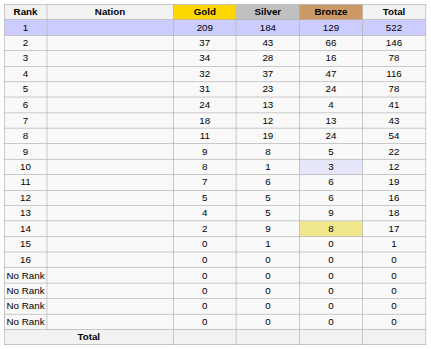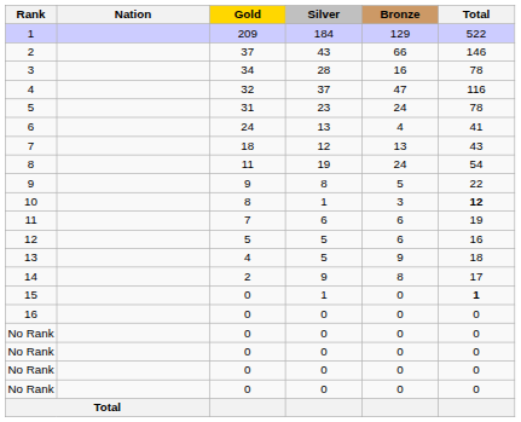10 | Bronze: lavender background -> no background
10 | Total: normal -> bold
14 | Bronze: khaki background -> no background
15 | Total: normal -> bold
